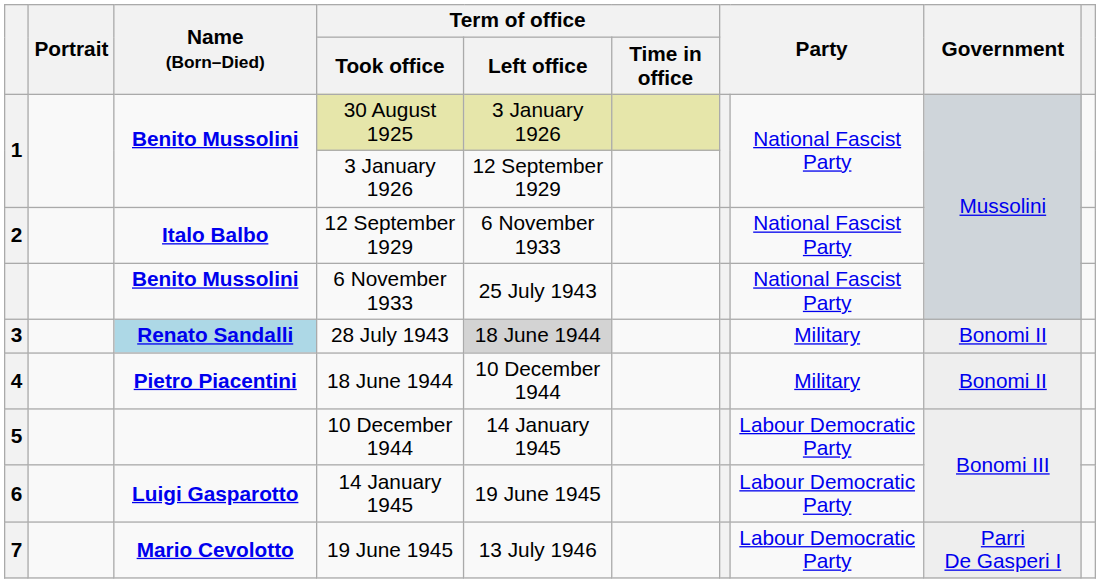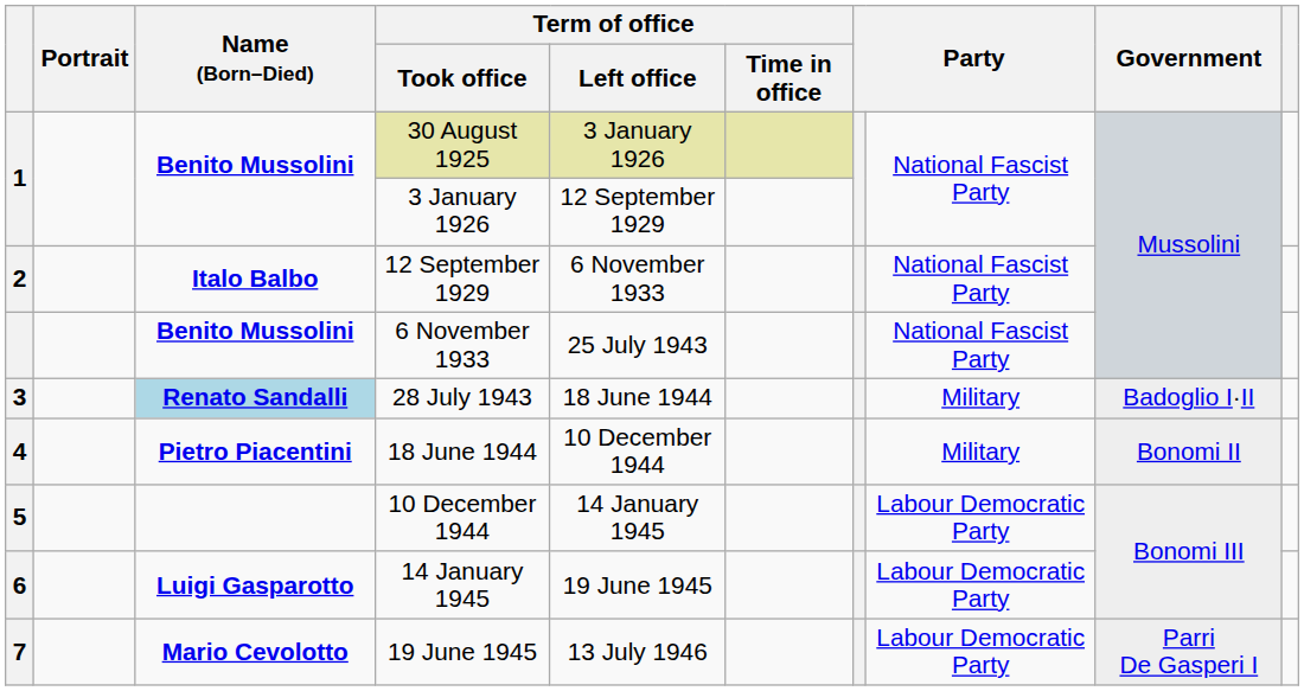28 July 1943 | Term of office / Left office: lightgrey background -> no background
28 July 1943 | Government: Bonomi II -> Badoglio I·II
